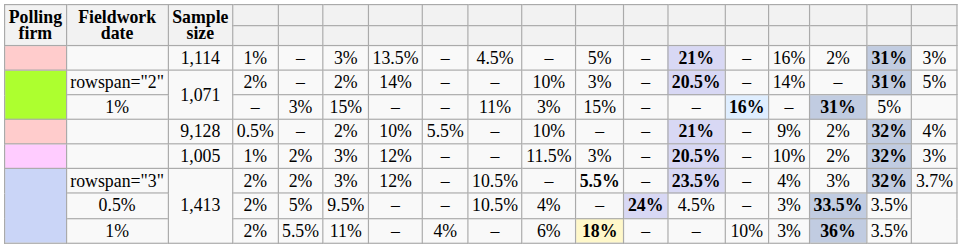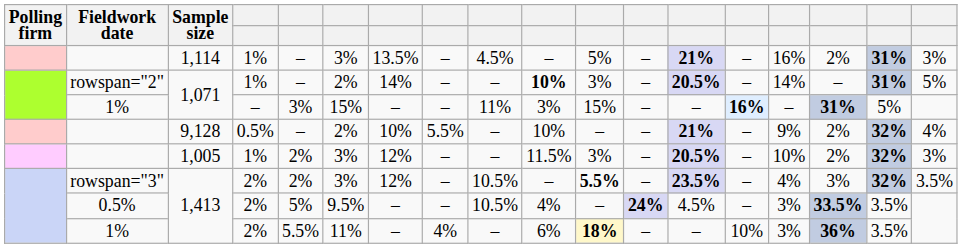rowspan="2" | column 4: 2% -> 1%
rowspan="2" | column 10: normal -> bold
rowspan="3" | column 18: 3.7% -> 3.5%
